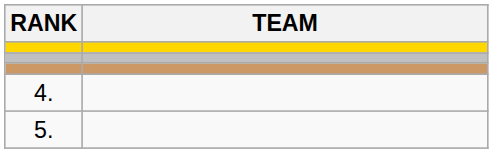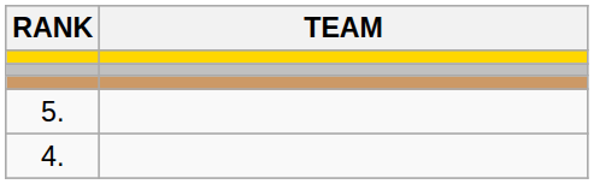row 5 | RANK: 4. -> 5.
row 6 | RANK: 5. -> 4.
